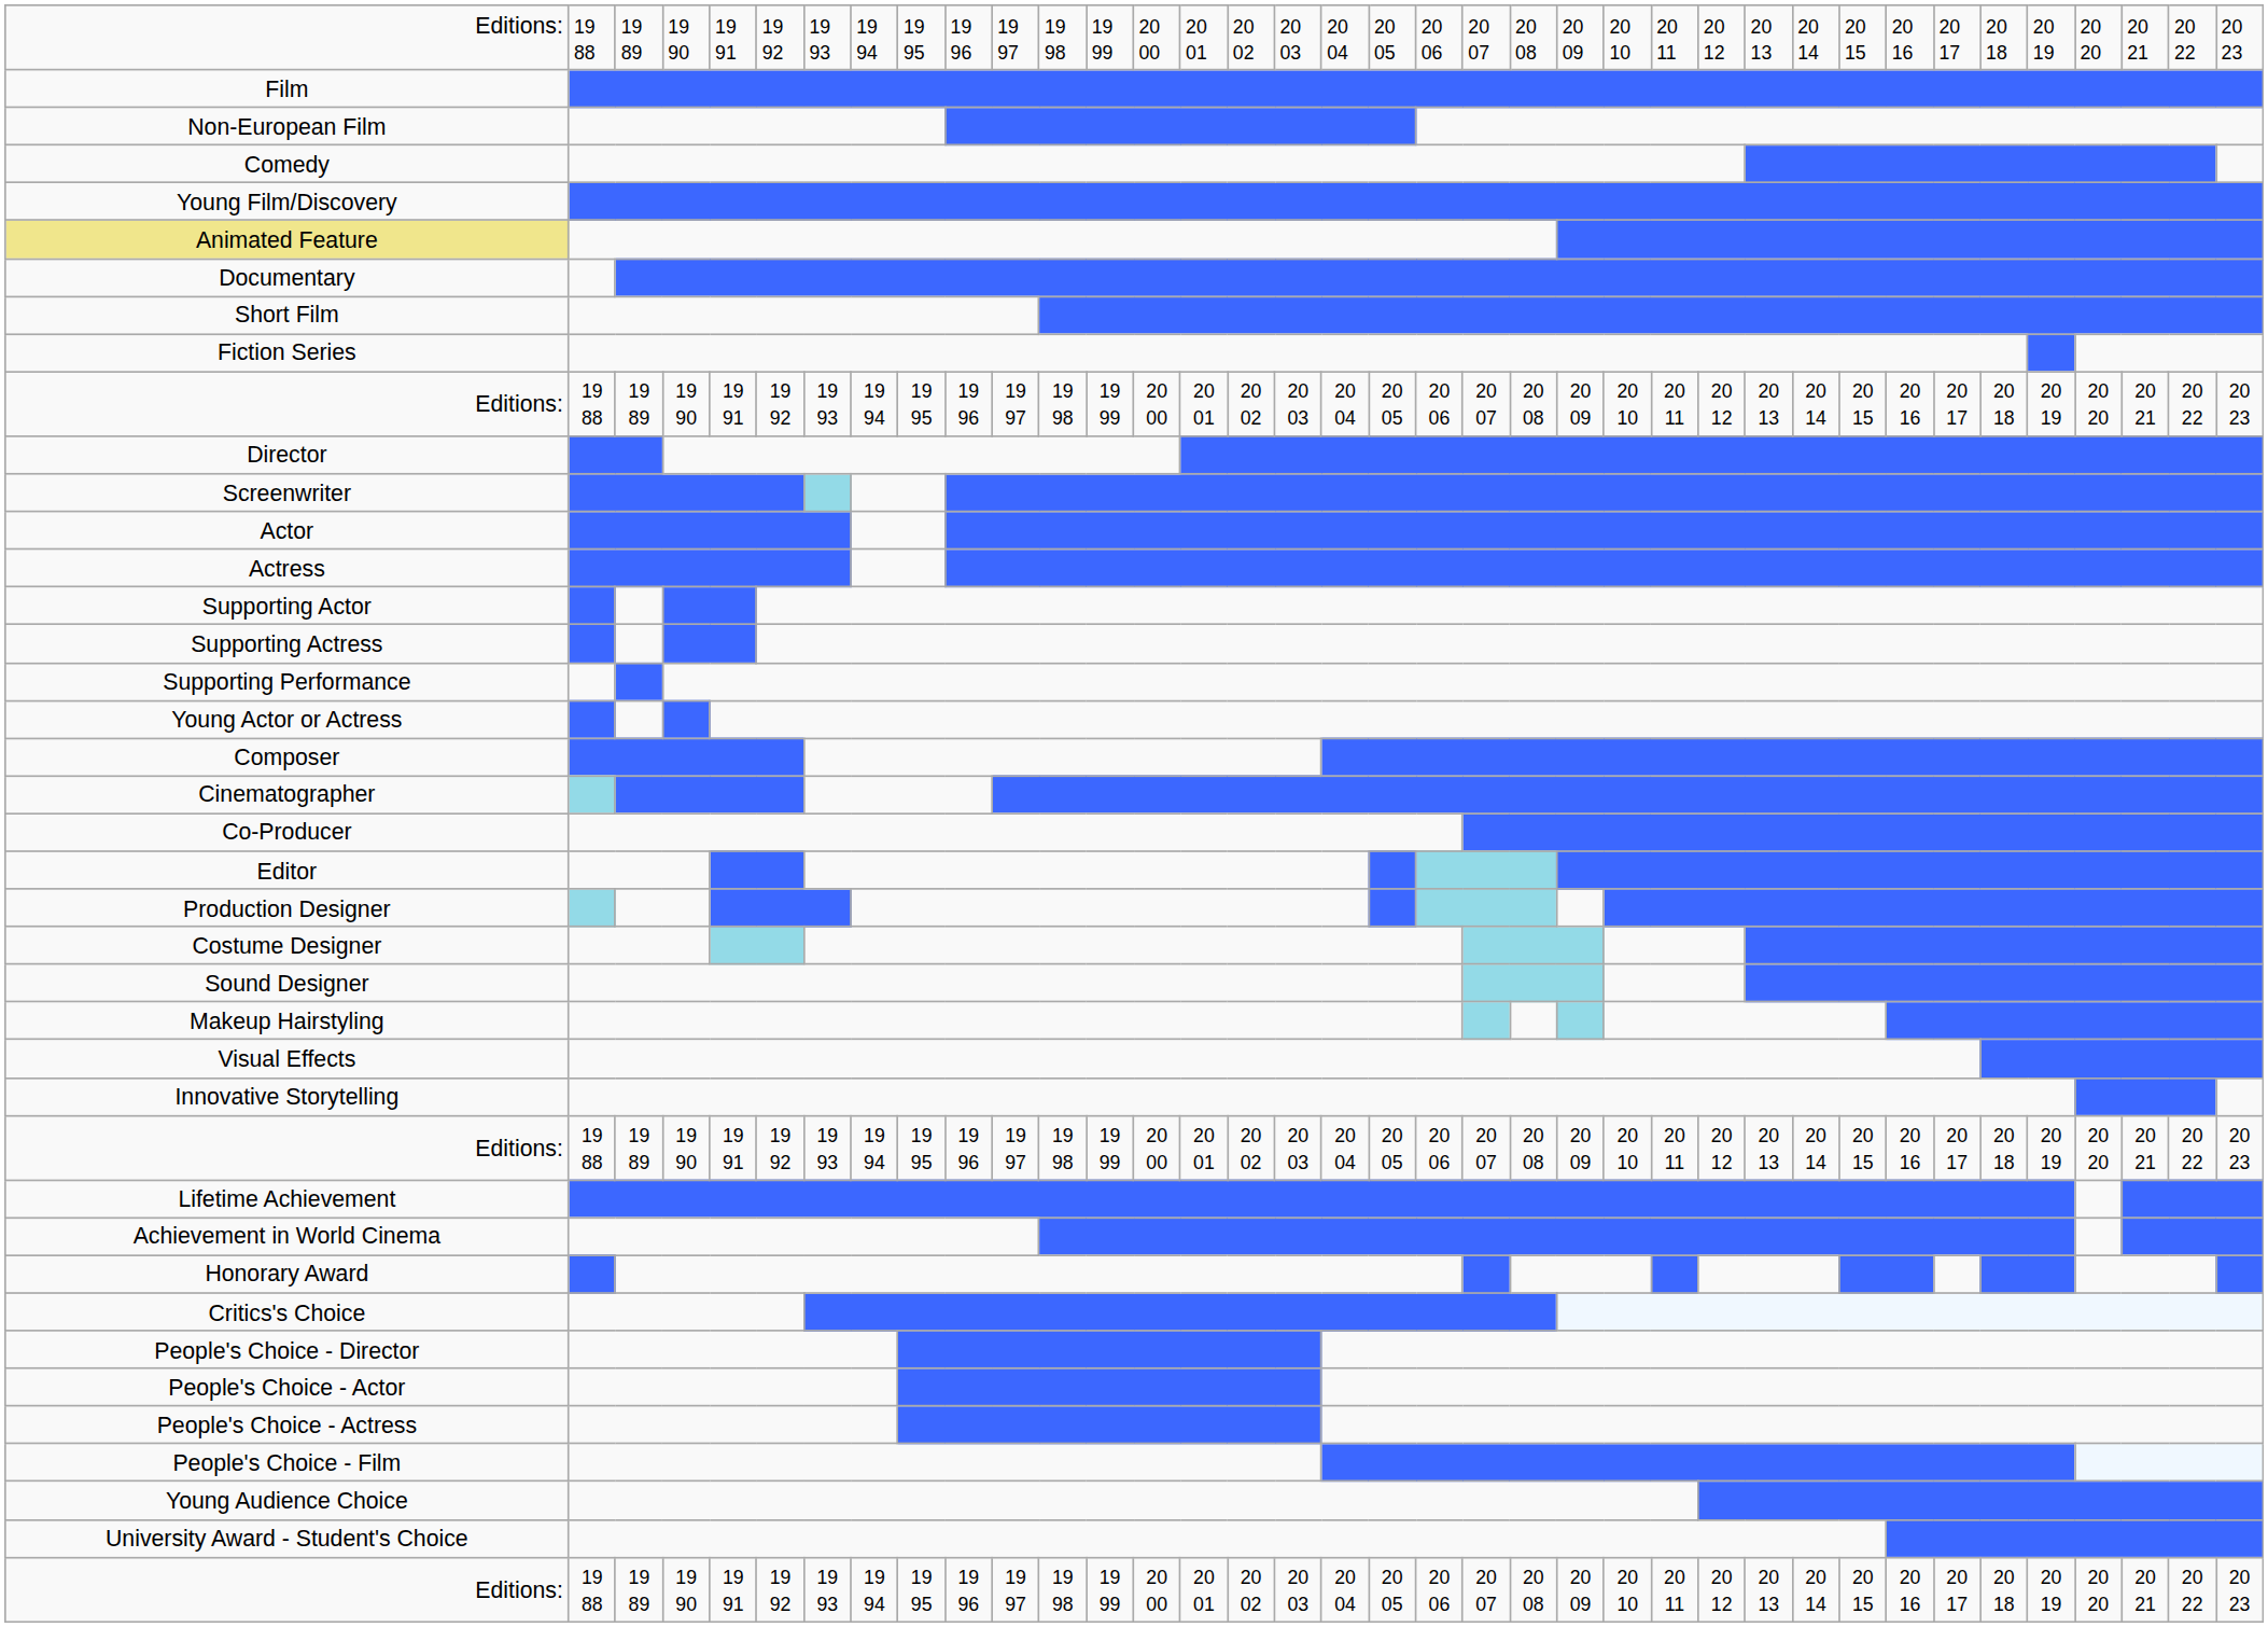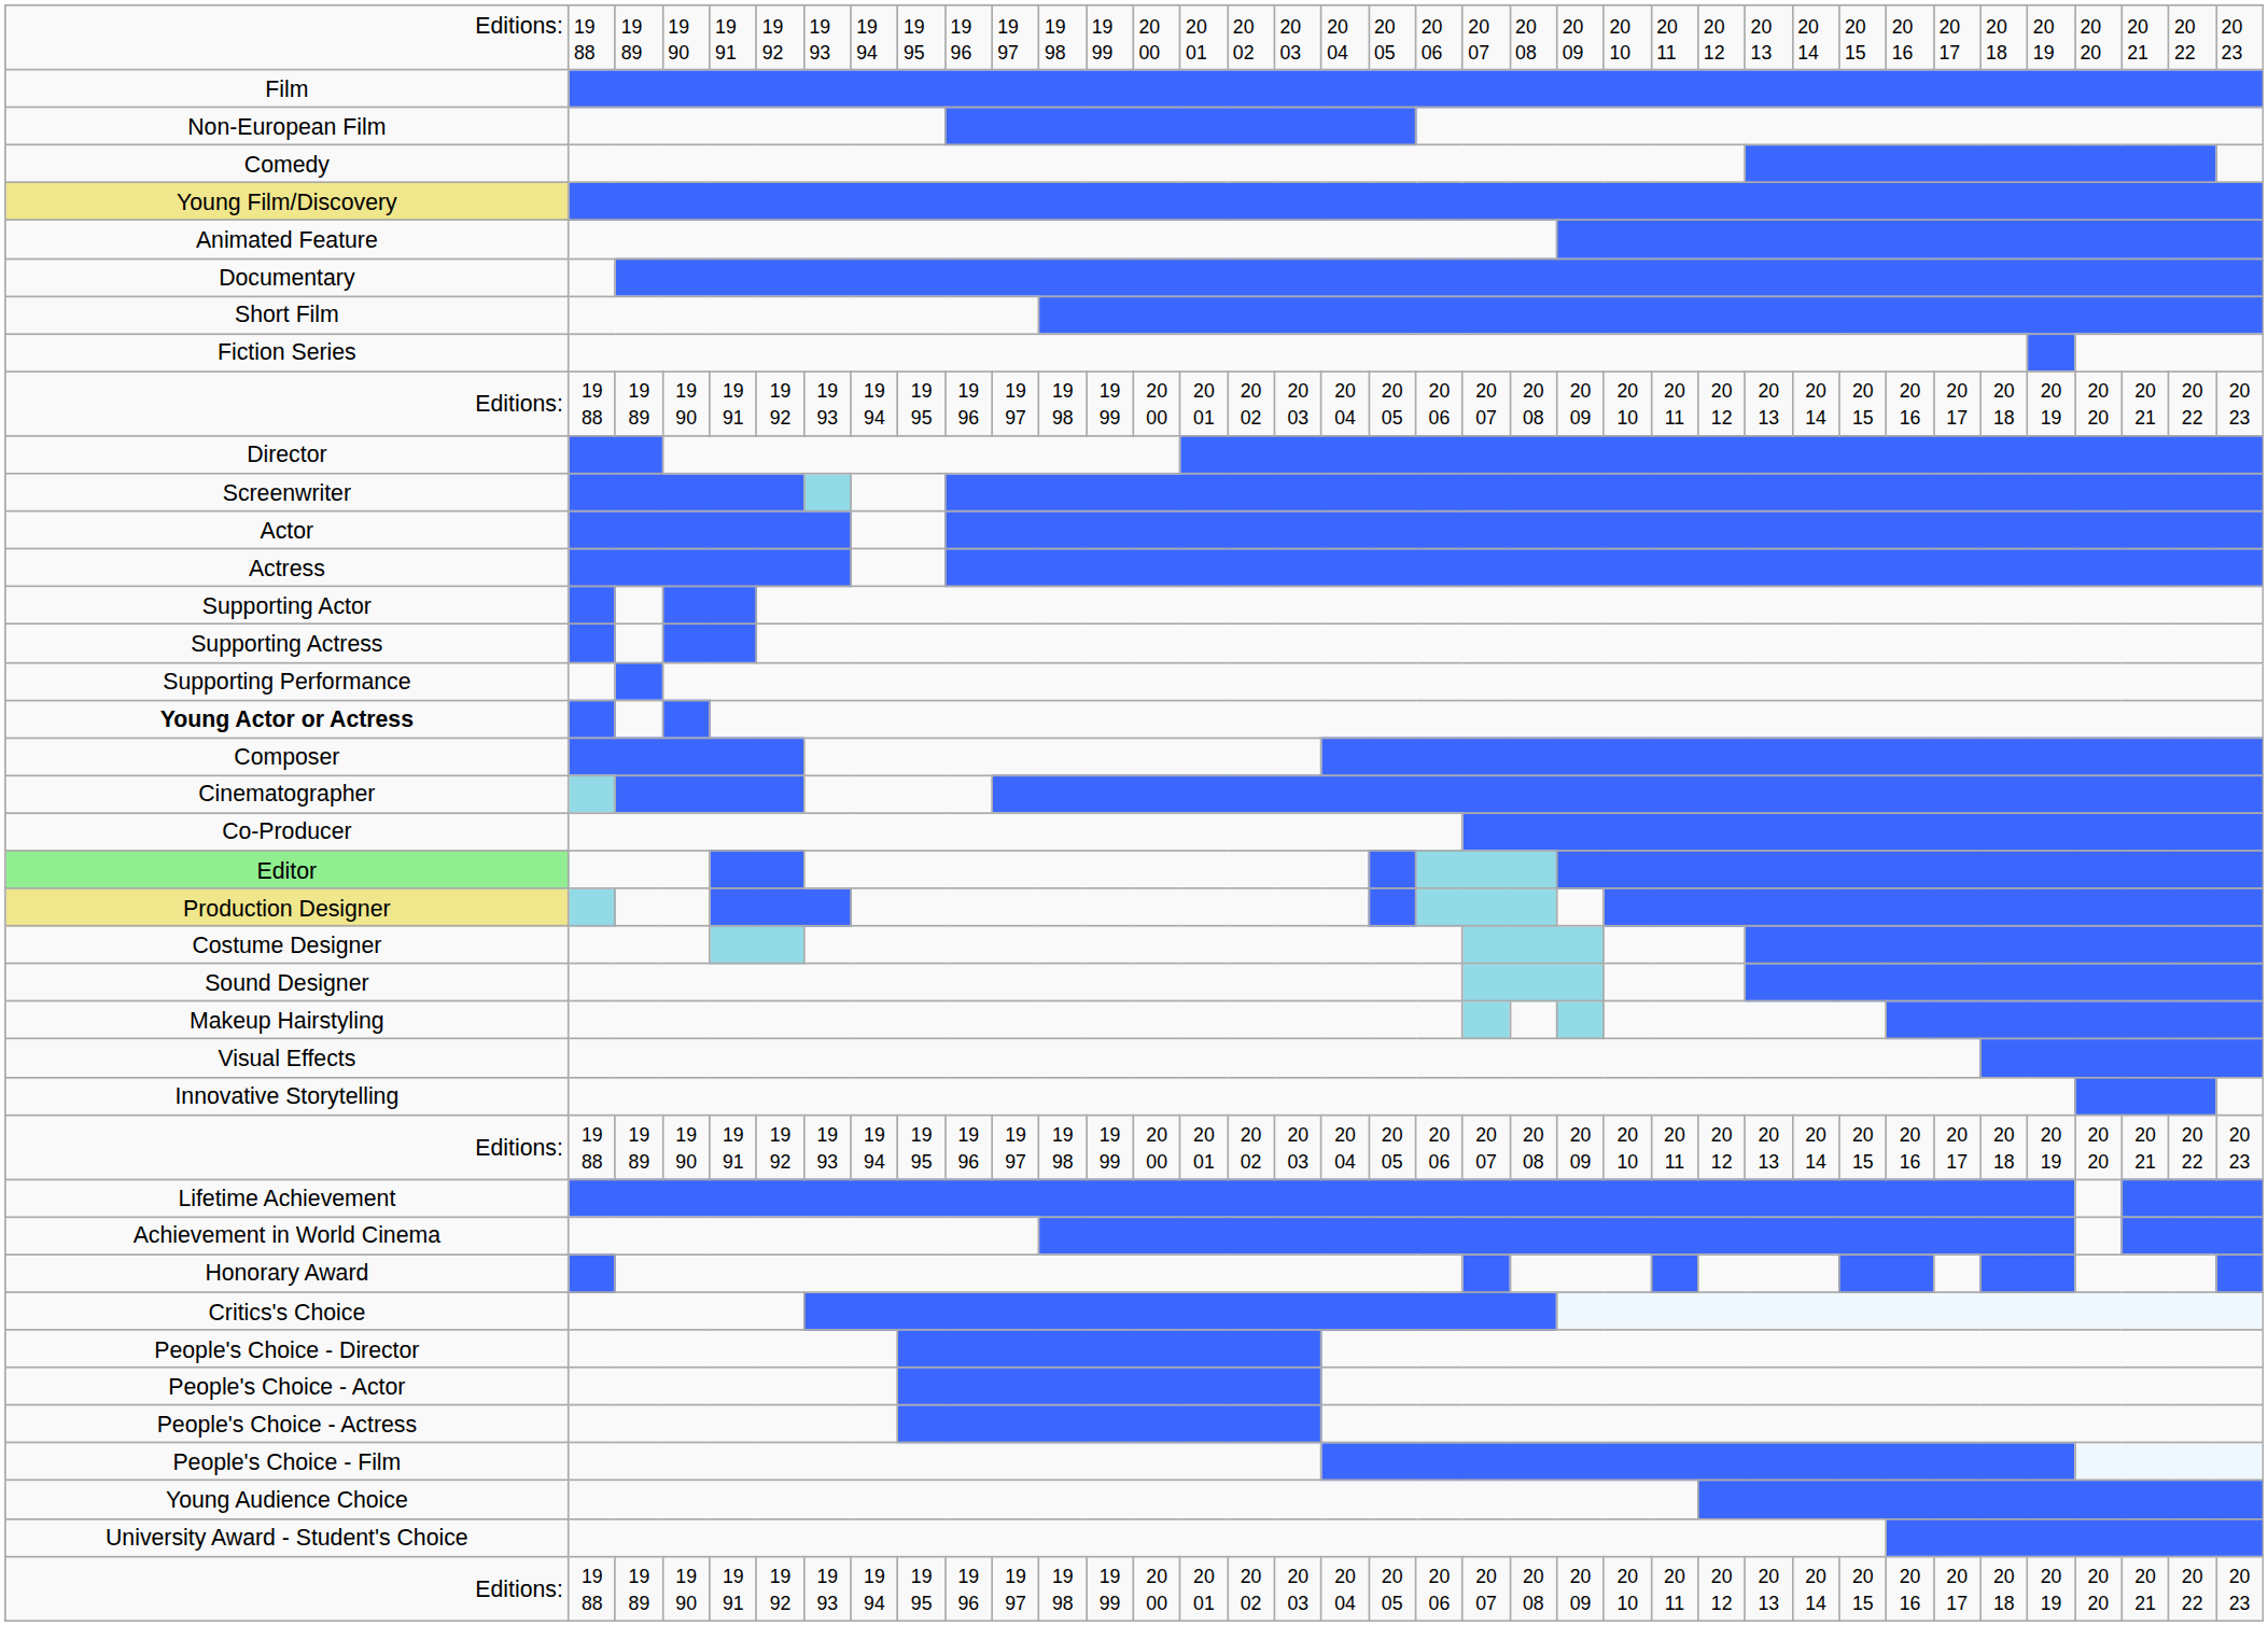Young Film/Discovery | column 1: no background -> khaki background
Animated Feature | column 1: khaki background -> no background
Young Actor or Actress | column 1: normal -> bold
Editor | column 1: no background -> lightgreen background
Production Designer | column 1: no background -> khaki background
